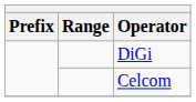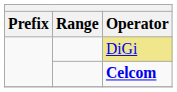DiGi | Operator: no background -> khaki background
Celcom | Operator: normal -> bold
